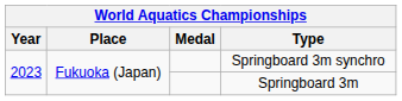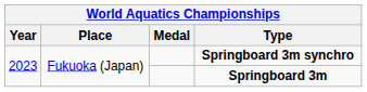Springboard 3m synchro | Type: normal -> bold
Springboard 3m | Type: normal -> bold
